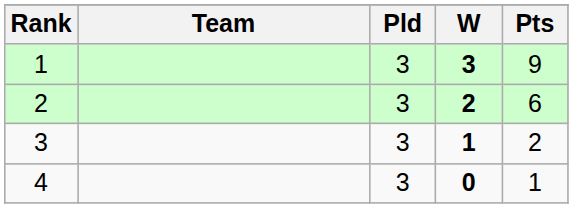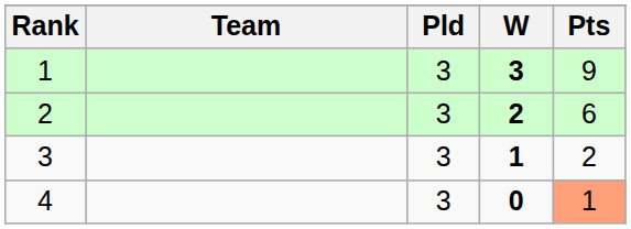4 | Pts: no background -> lightsalmon background
